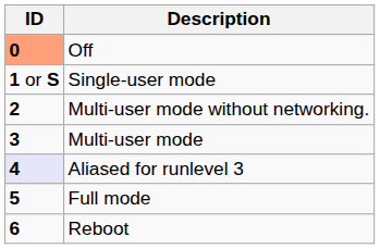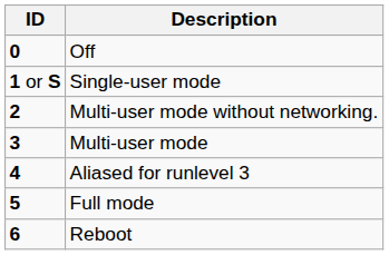Off | ID: lightsalmon background -> no background
Aliased for runlevel 3 | ID: lavender background -> no background
